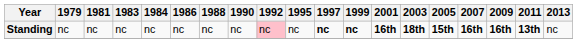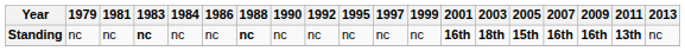Standing | 1983: normal -> bold
Standing | 1988: normal -> bold
Standing | 1992: pink background -> no background
Standing | 1997: bold -> normal
Standing | 1999: bold -> normal
